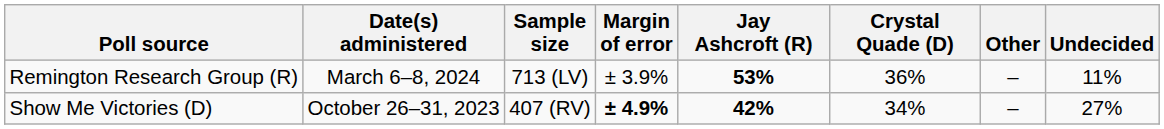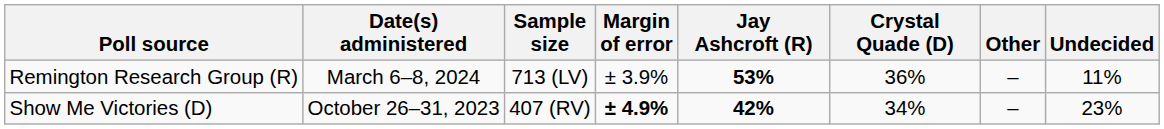Show Me Victories (D) | Undecided: 27% -> 23%
